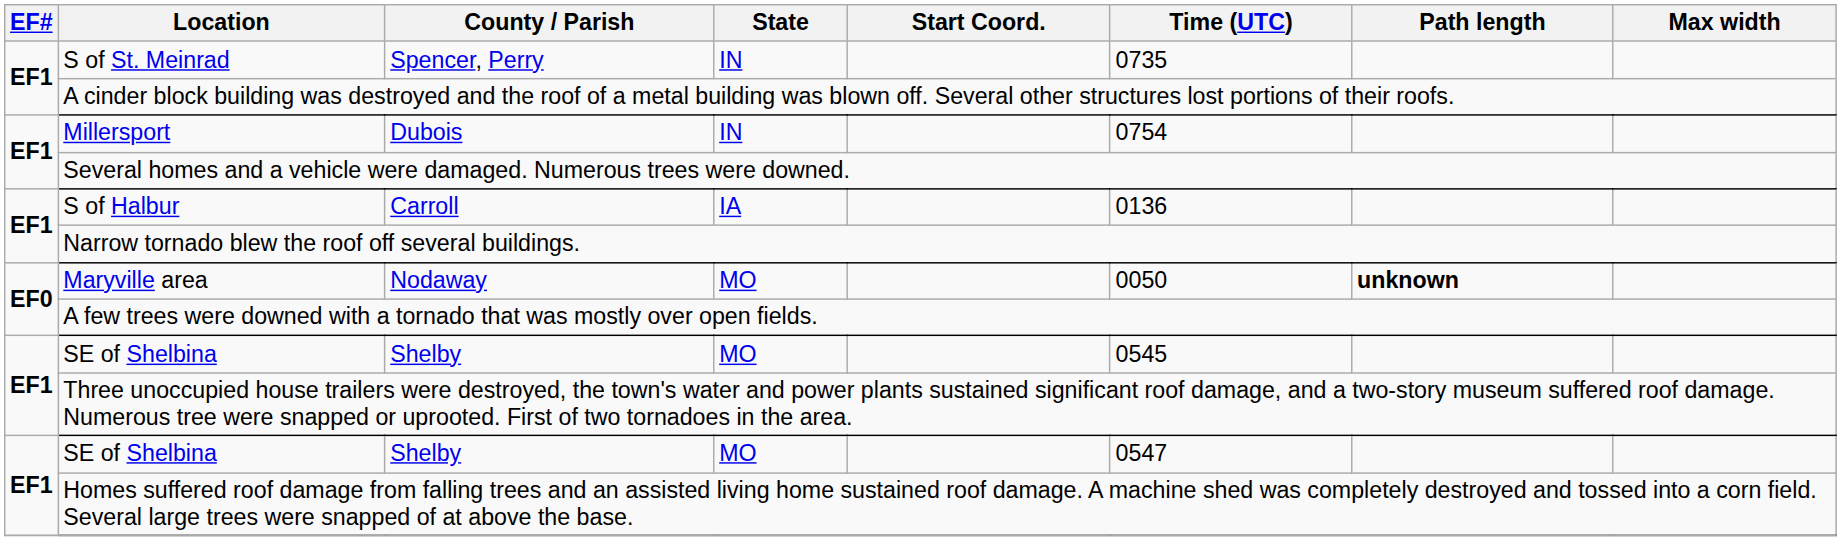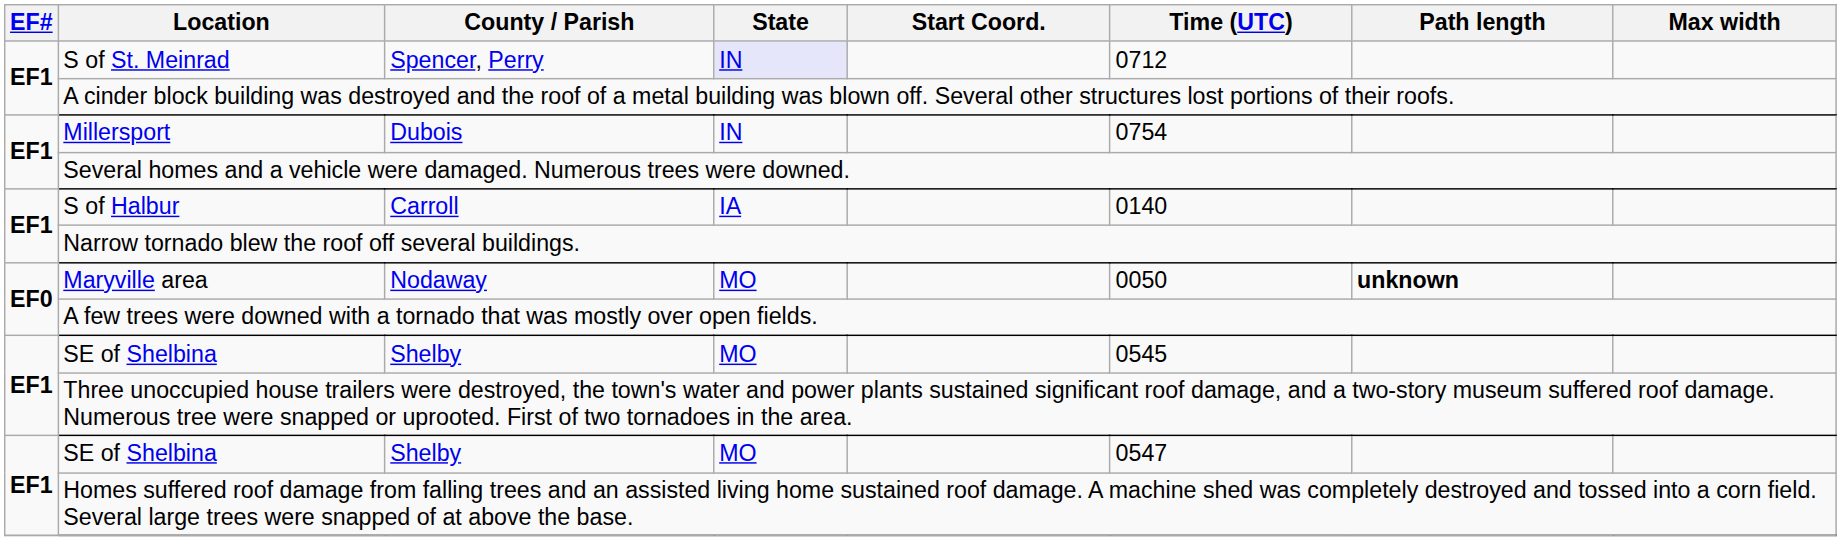S of St. Meinrad | State: no background -> lavender background
S of St. Meinrad | Time (UTC): 0735 -> 0712
S of Halbur | Time (UTC): 0136 -> 0140
